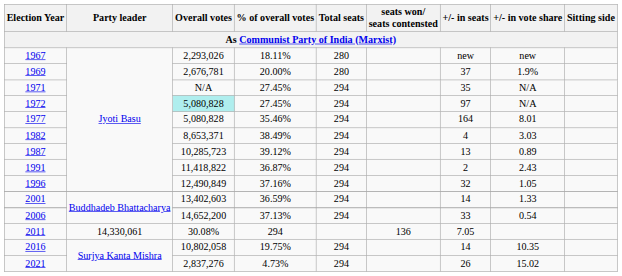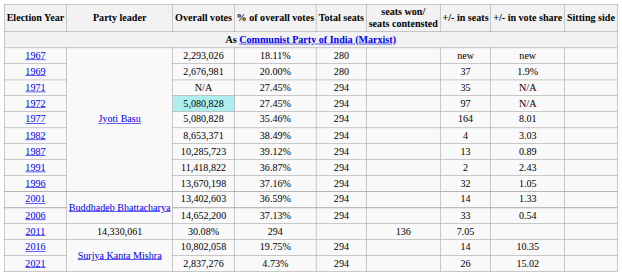1969 | Overall votes: 2,676,781 -> 2,676,981
1996 | Overall votes: 12,490,849 -> 13,670,198
